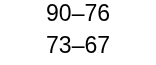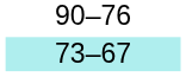73–67 | column 1: no background -> paleturquoise background
